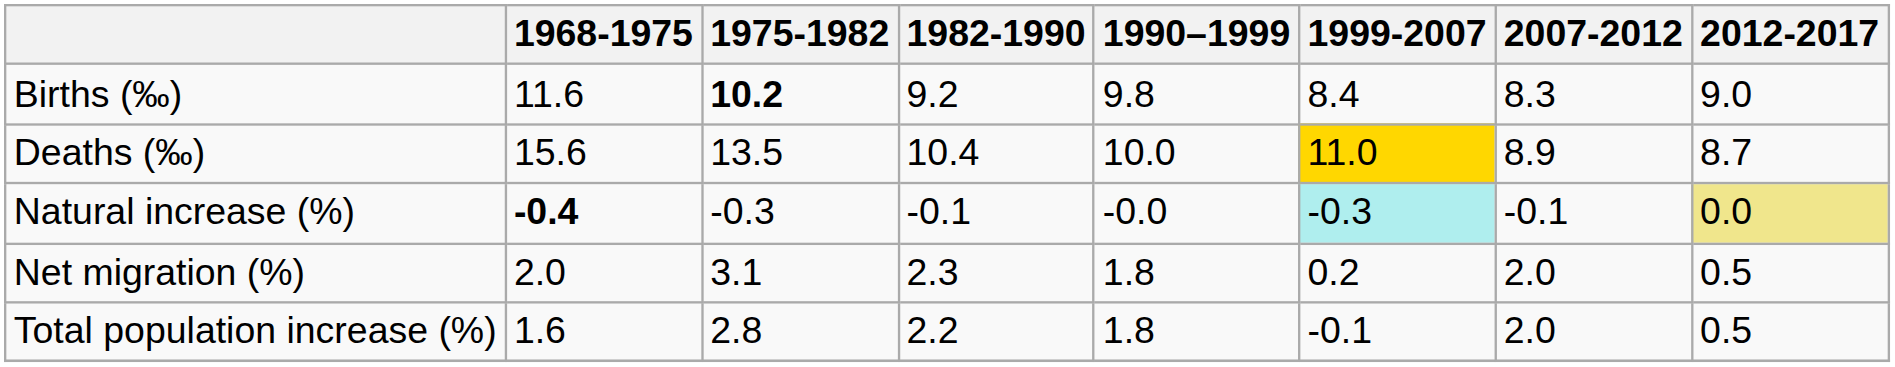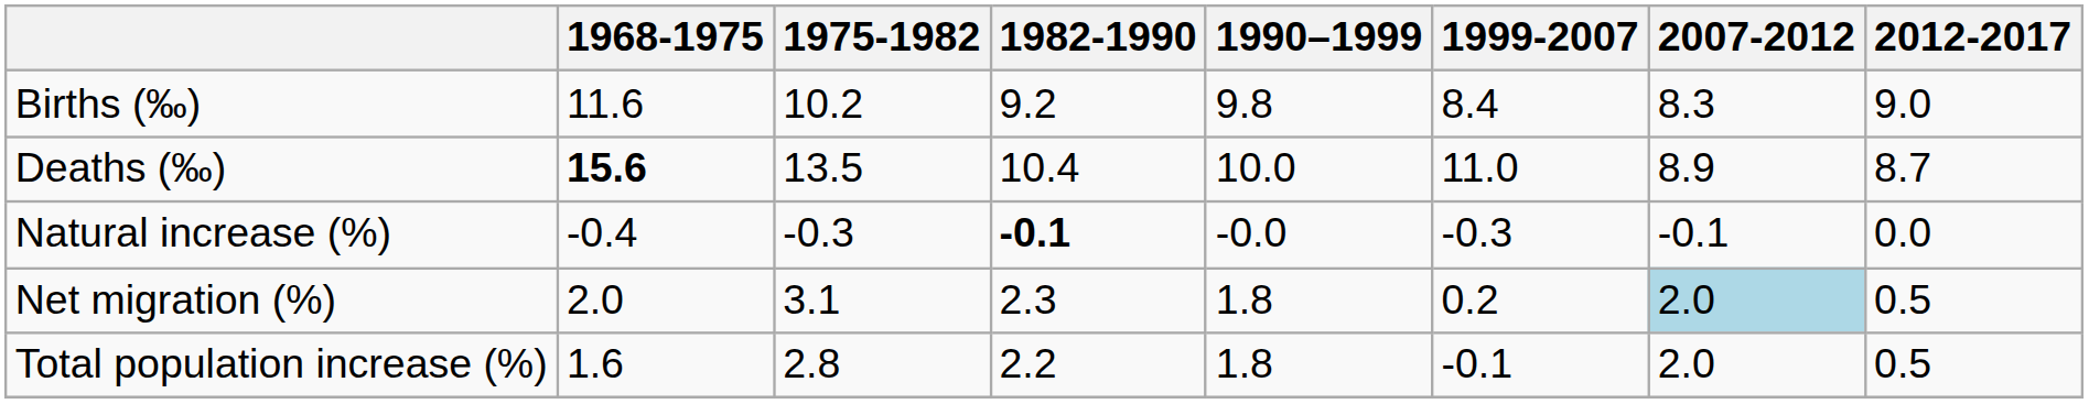Births (‰) | 1975-1982: bold -> normal
Deaths (‰) | 1968-1975: normal -> bold
Deaths (‰) | 1999-2007: gold background -> no background
Natural increase (%) | 1968-1975: bold -> normal
Natural increase (%) | 1982-1990: normal -> bold
Natural increase (%) | 1999-2007: paleturquoise background -> no background
Natural increase (%) | 2012-2017: khaki background -> no background
Net migration (%) | 2007-2012: no background -> lightblue background
